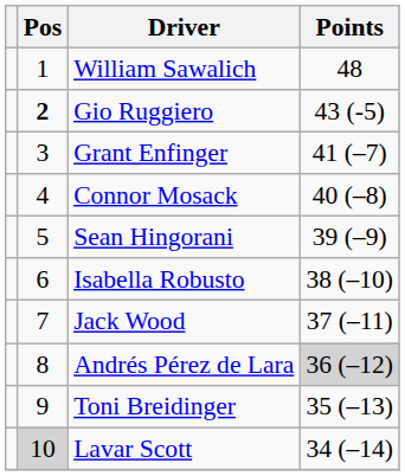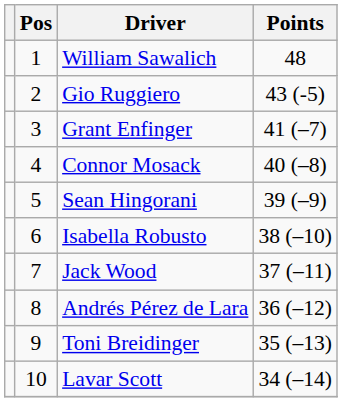Gio Ruggiero | Pos: bold -> normal
Andrés Pérez de Lara | Points: lightgrey background -> no background
Lavar Scott | Pos: lightgrey background -> no background
